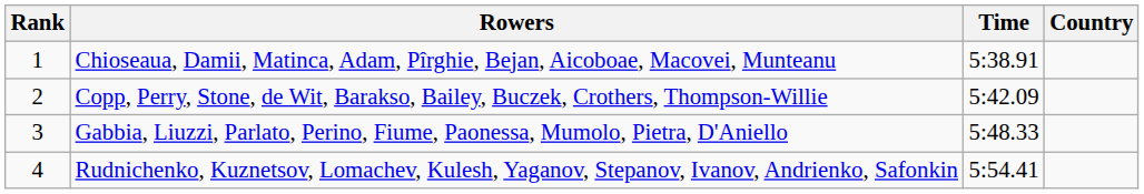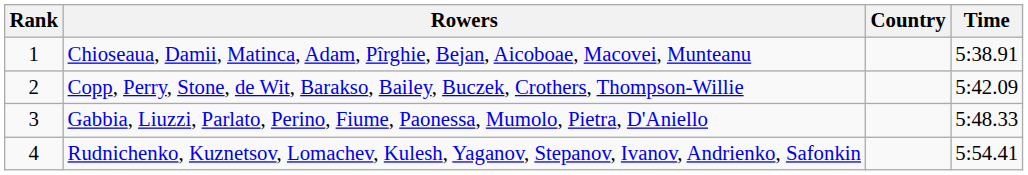columns swapped: Country <-> Time
